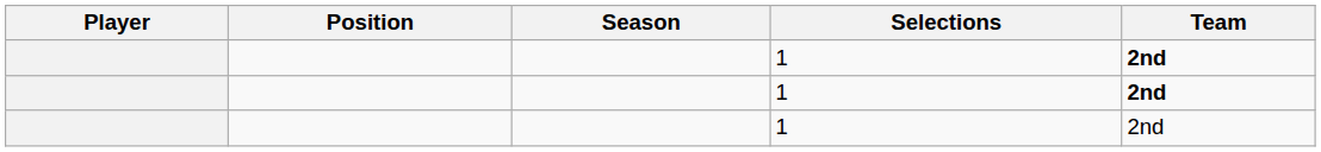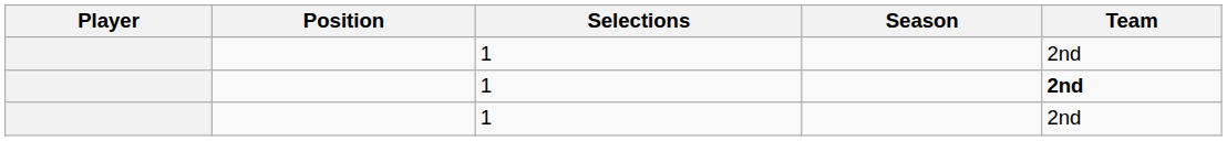columns swapped: Selections <-> Season
row 2 | Team: bold -> normal
